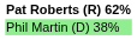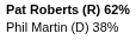row 2 | column 1: lightgreen background -> no background
